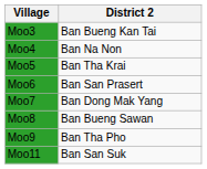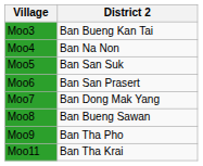Moo5 | District 2: Ban Tha Krai -> Ban San Suk
Moo11 | District 2: Ban San Suk -> Ban Tha Krai
